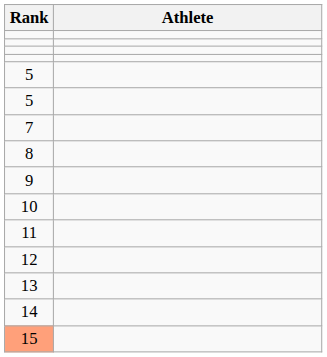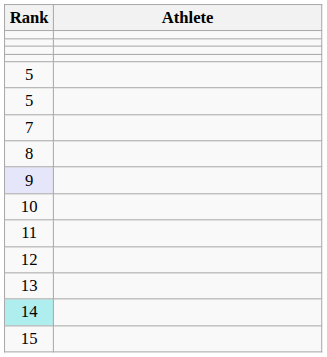row 10 | Rank: no background -> lavender background
row 15 | Rank: no background -> paleturquoise background
row 16 | Rank: lightsalmon background -> no background
